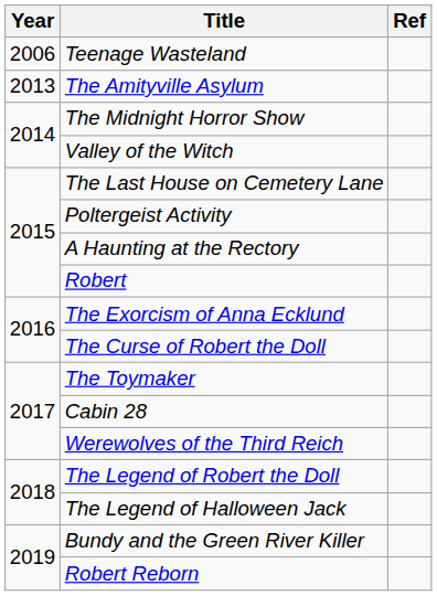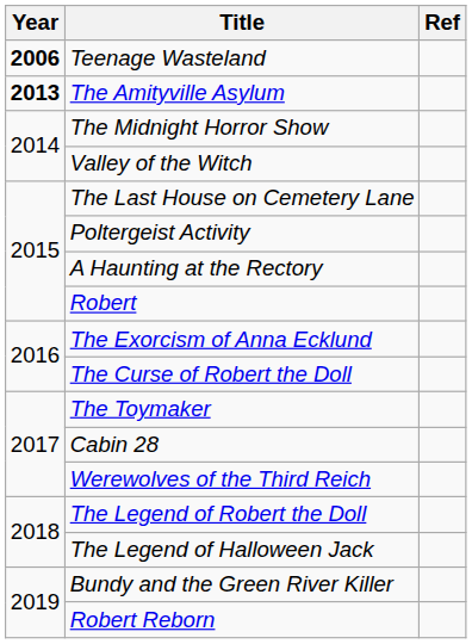Teenage Wasteland | Year: normal -> bold
The Amityville Asylum | Year: normal -> bold
